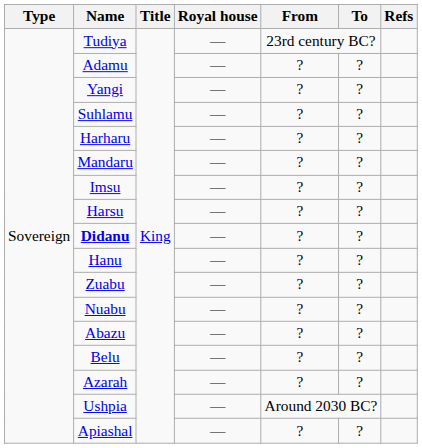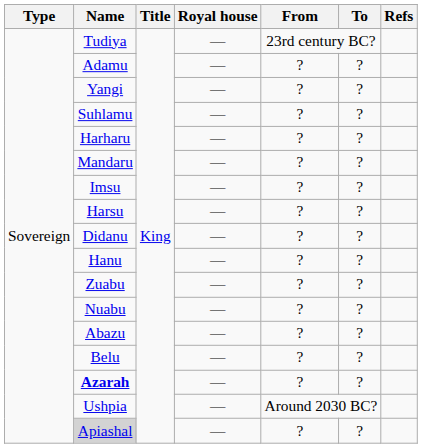Didanu | Name: bold -> normal
Azarah | Name: normal -> bold
Apiashal | Name: no background -> lightgrey background
